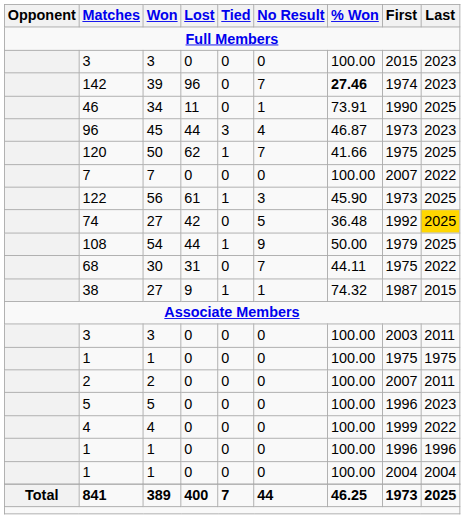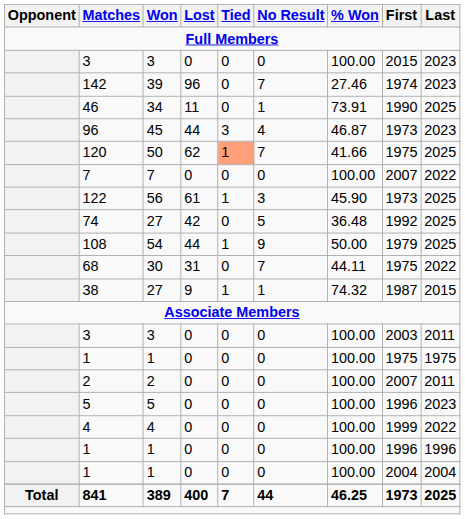142 | % Won: bold -> normal
120 | Tied: no background -> lightsalmon background
74 | Last: gold background -> no background
